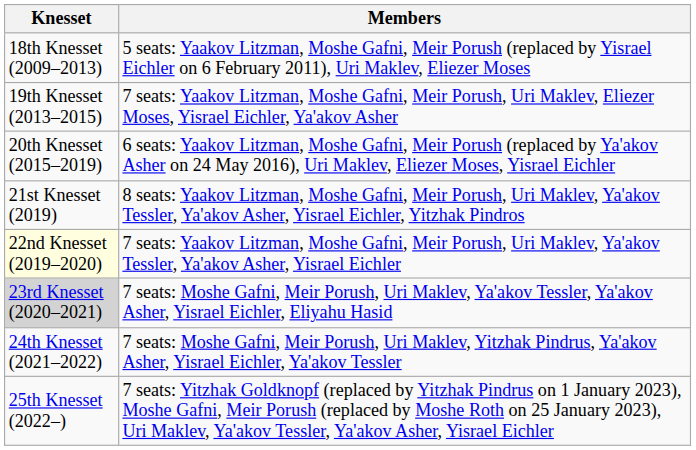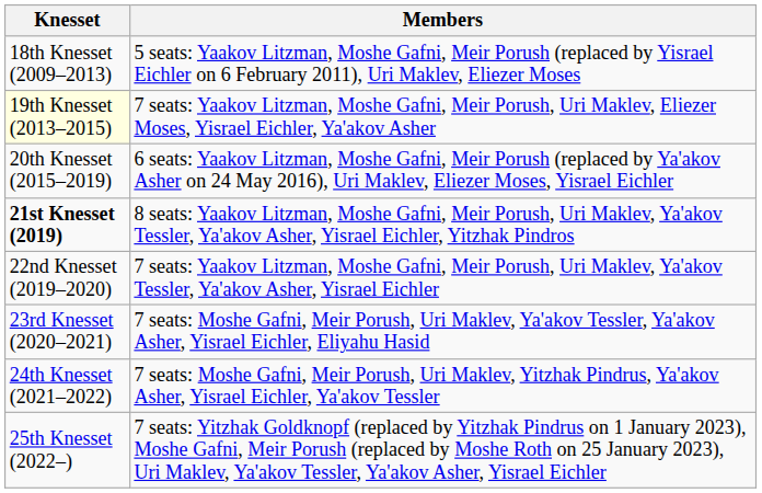19th Knesset (2013–2015) | Knesset: no background -> lightyellow background
21st Knesset (2019) | Knesset: normal -> bold
22nd Knesset (2019–2020) | Knesset: lightyellow background -> no background
23rd Knesset (2020–2021) | Knesset: lightgrey background -> no background
